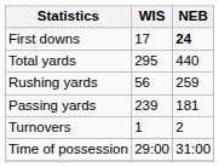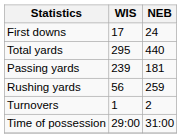First downs | NEB: bold -> normal
rows swapped: Rushing yards <-> Passing yards
